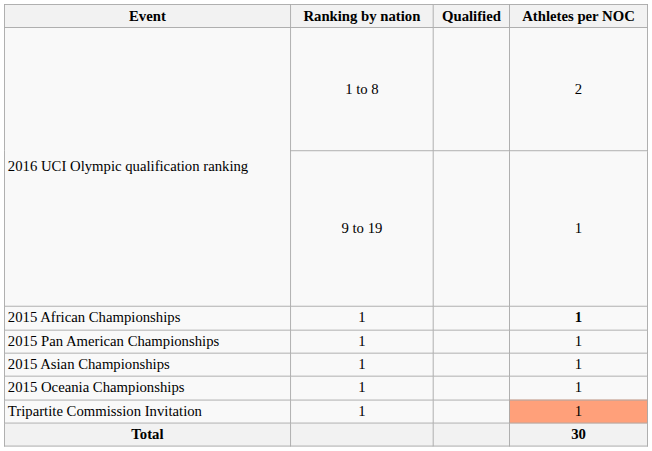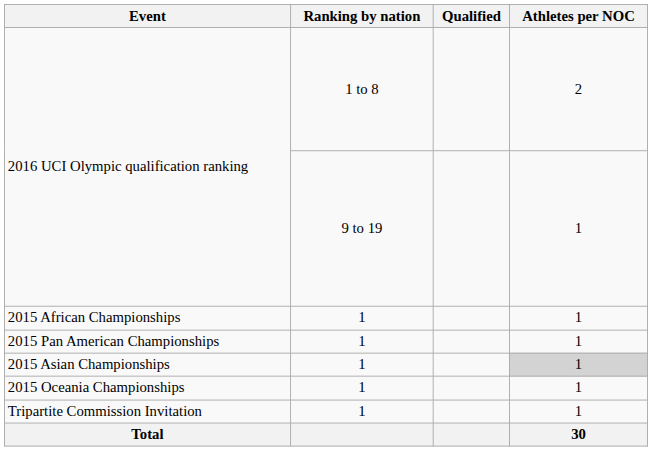2015 African Championships | Athletes per NOC: bold -> normal
2015 Asian Championships | Athletes per NOC: no background -> lightgrey background
Tripartite Commission Invitation | Athletes per NOC: lightsalmon background -> no background
